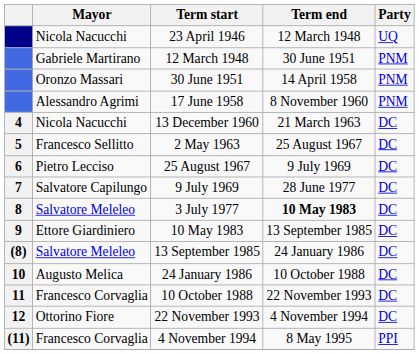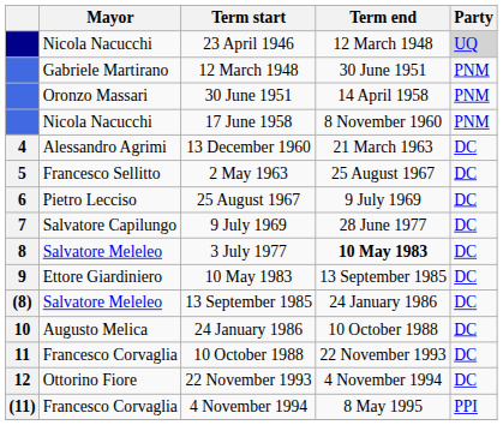23 April 1946 | Party: no background -> lightgrey background
17 June 1958 | Mayor: Alessandro Agrimi -> Nicola Nacucchi
13 December 1960 | Mayor: Nicola Nacucchi -> Alessandro Agrimi
